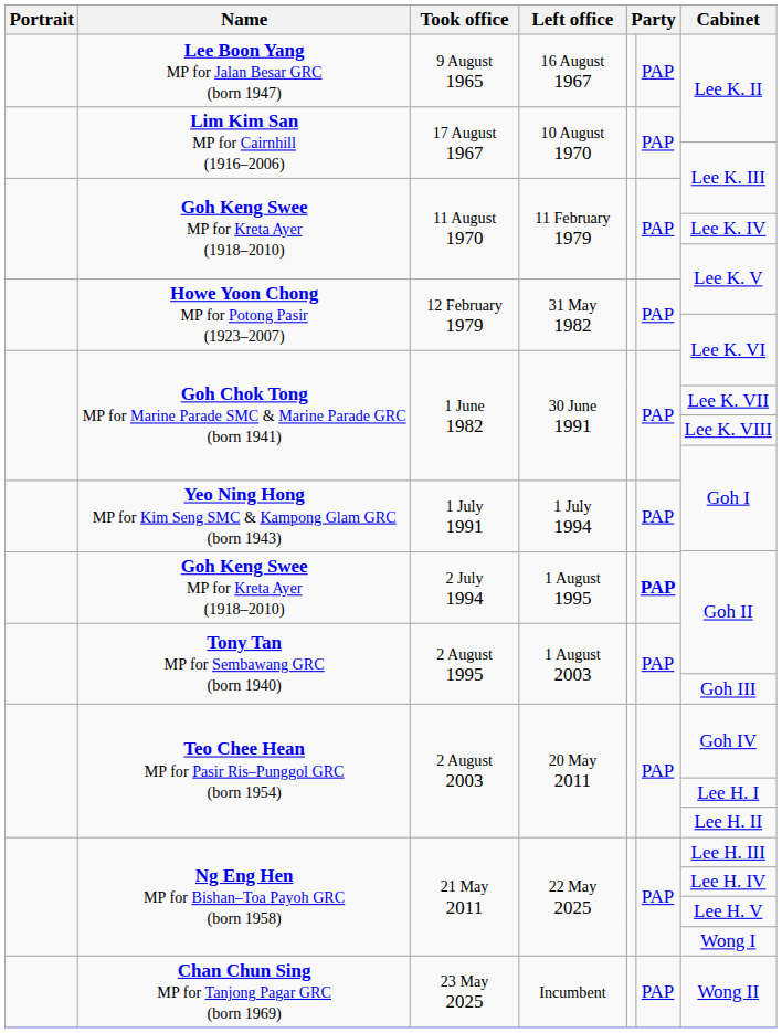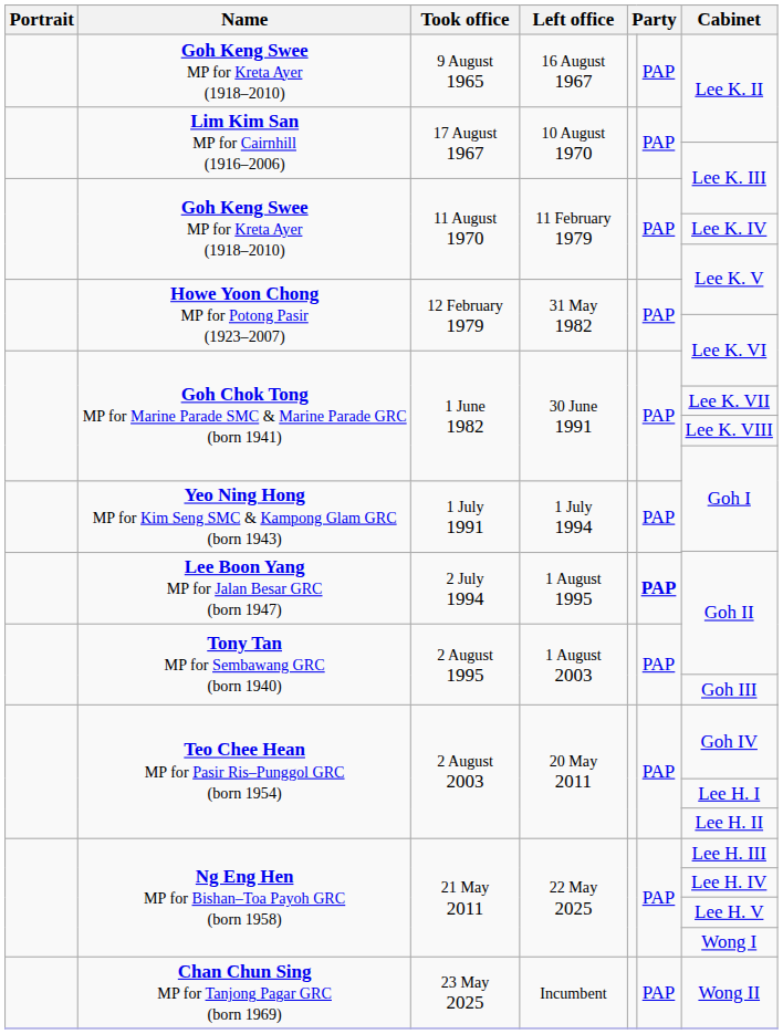9 August 1965 | Name: Lee Boon Yang MP for Jalan Besar GRC (born 1947) -> Goh Keng Swee MP for Kreta Ayer (1918–2010)
2 July 1994 | Name: Goh Keng Swee MP for Kreta Ayer (1918–2010) -> Lee Boon Yang MP for Jalan Besar GRC (born 1947)
